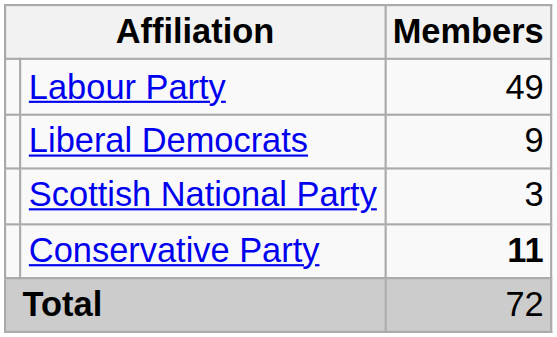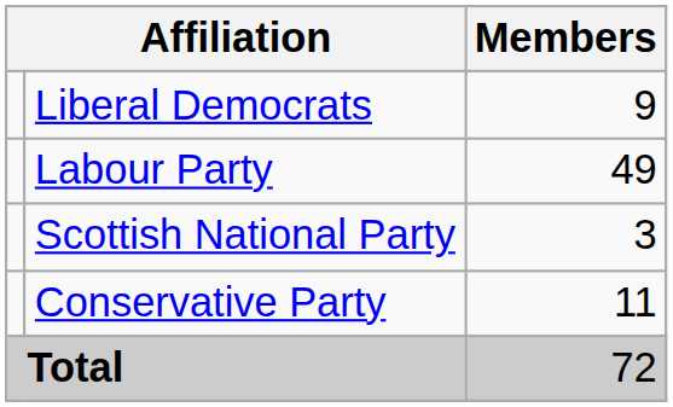rows swapped: Labour Party <-> Liberal Democrats
Conservative Party | Members: bold -> normal
